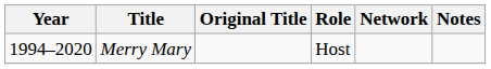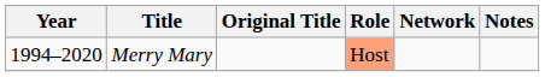Merry Mary | Role: no background -> lightsalmon background
